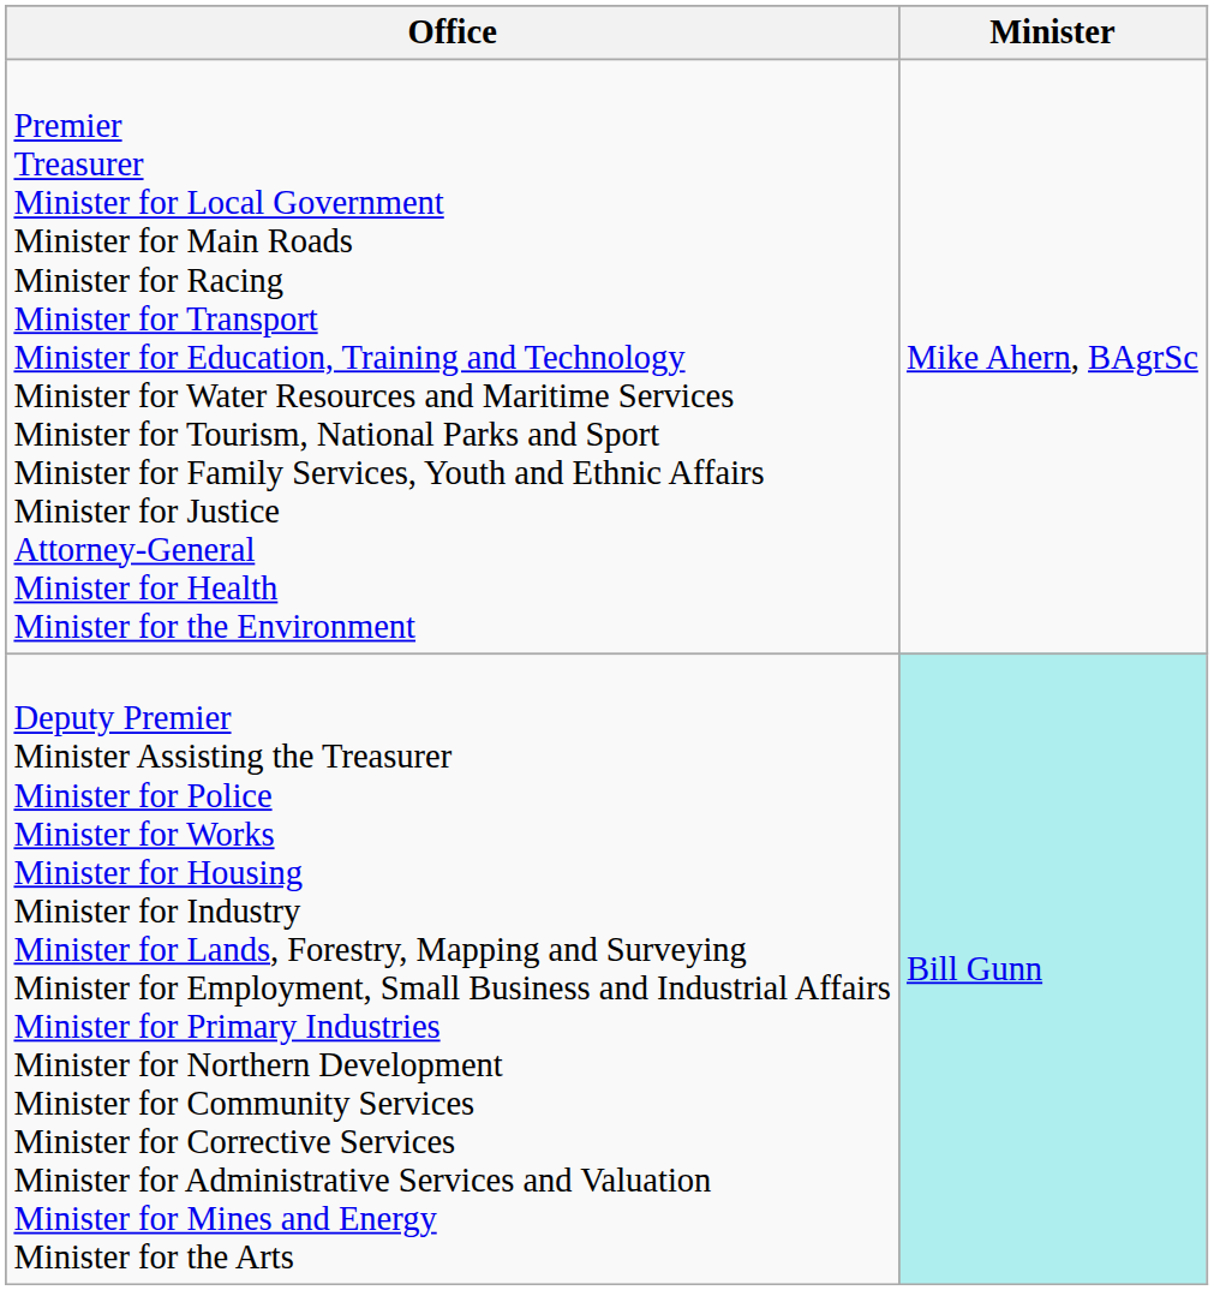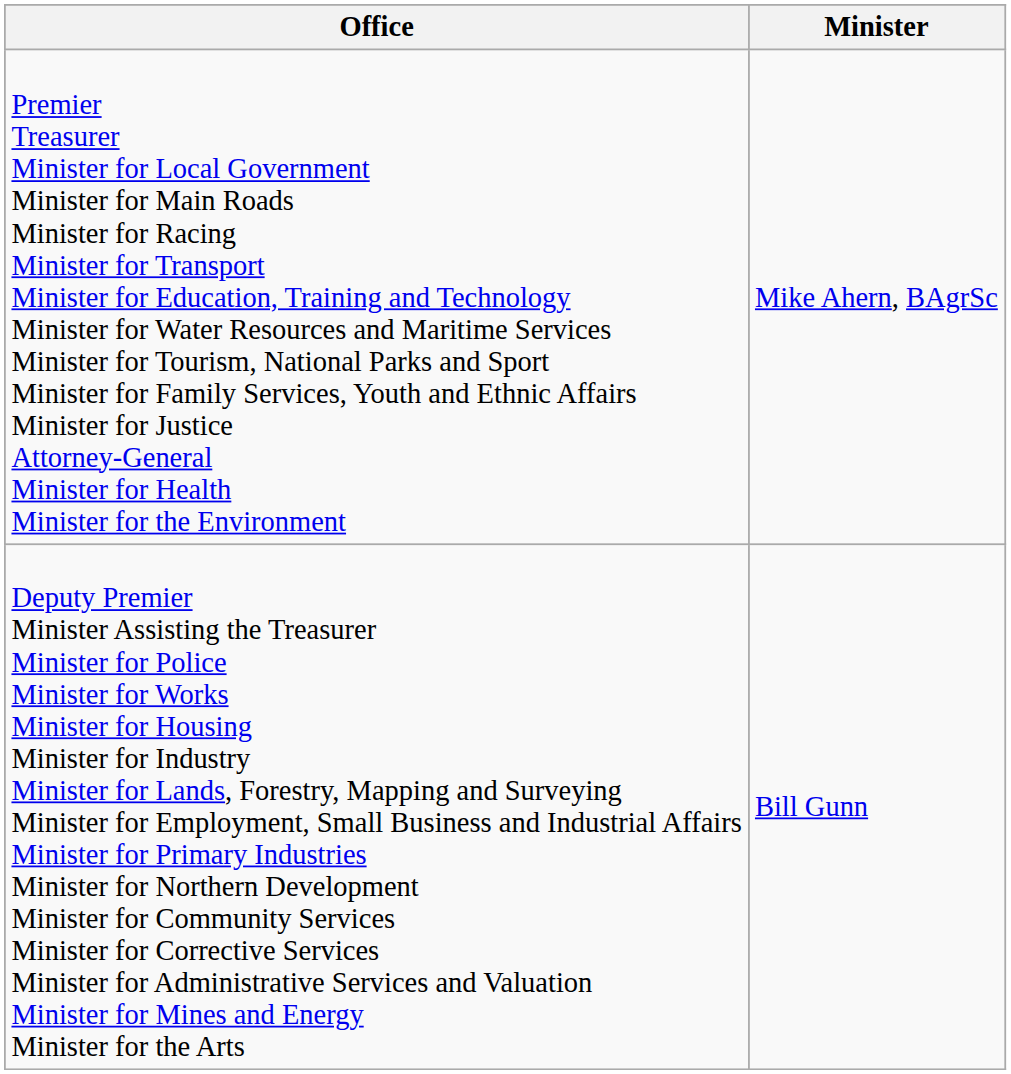row 3 | Minister: paleturquoise background -> no background
